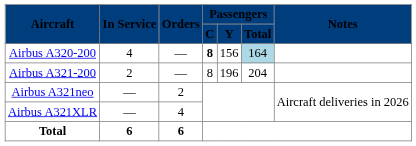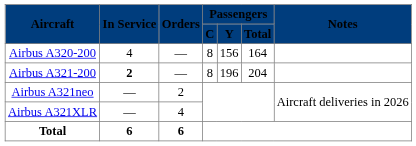Airbus A320-200 | Passengers / C: bold -> normal
Airbus A320-200 | Passengers / Total: lightblue background -> no background
Airbus A321-200 | In Service: normal -> bold
